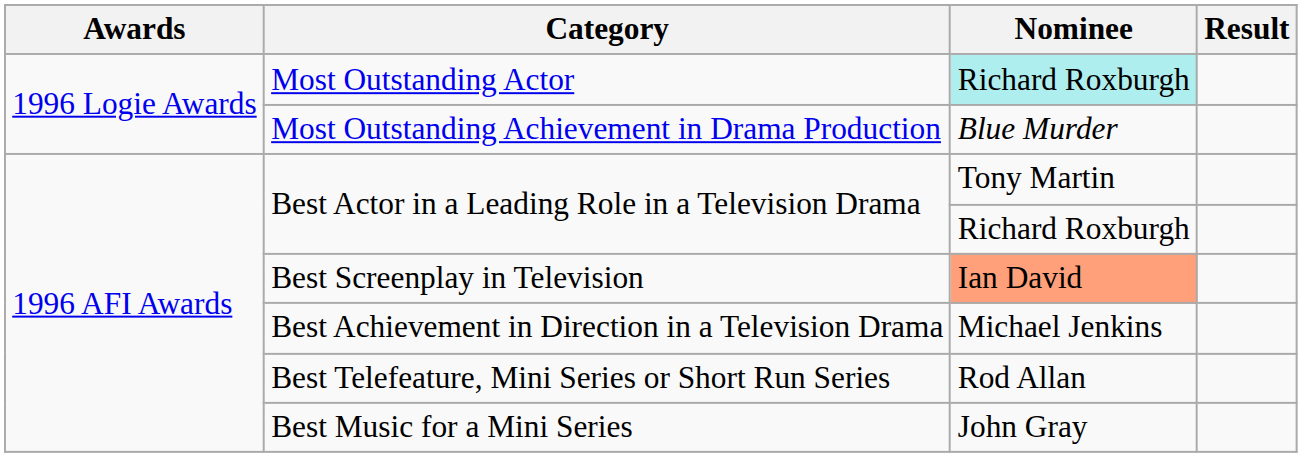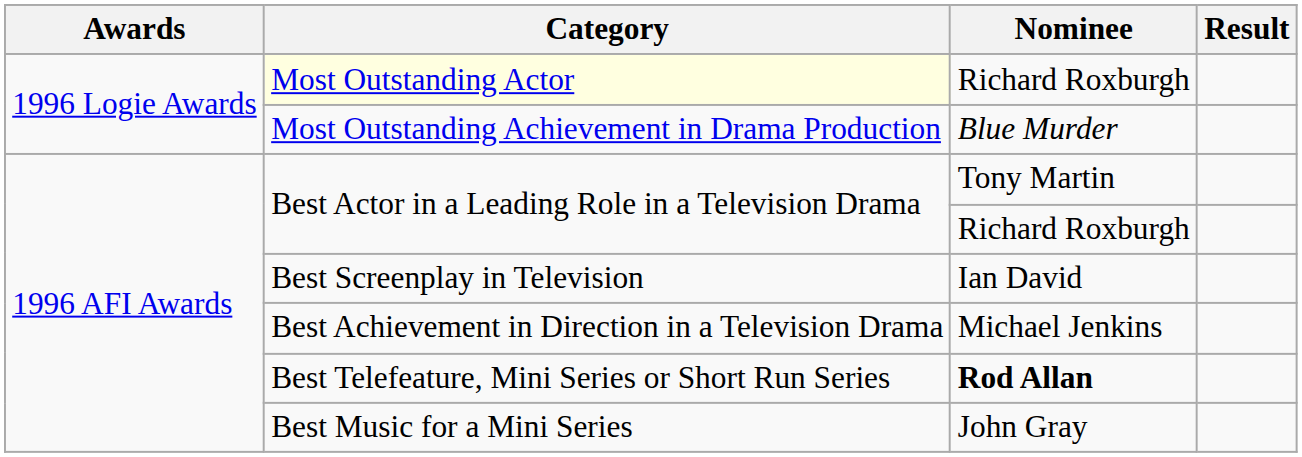Most Outstanding Actor | Category: no background -> lightyellow background
Most Outstanding Actor | Nominee: paleturquoise background -> no background
Best Screenplay in Television | Nominee: lightsalmon background -> no background
Best Telefeature, Mini Series or Short Run Series | Nominee: normal -> bold
